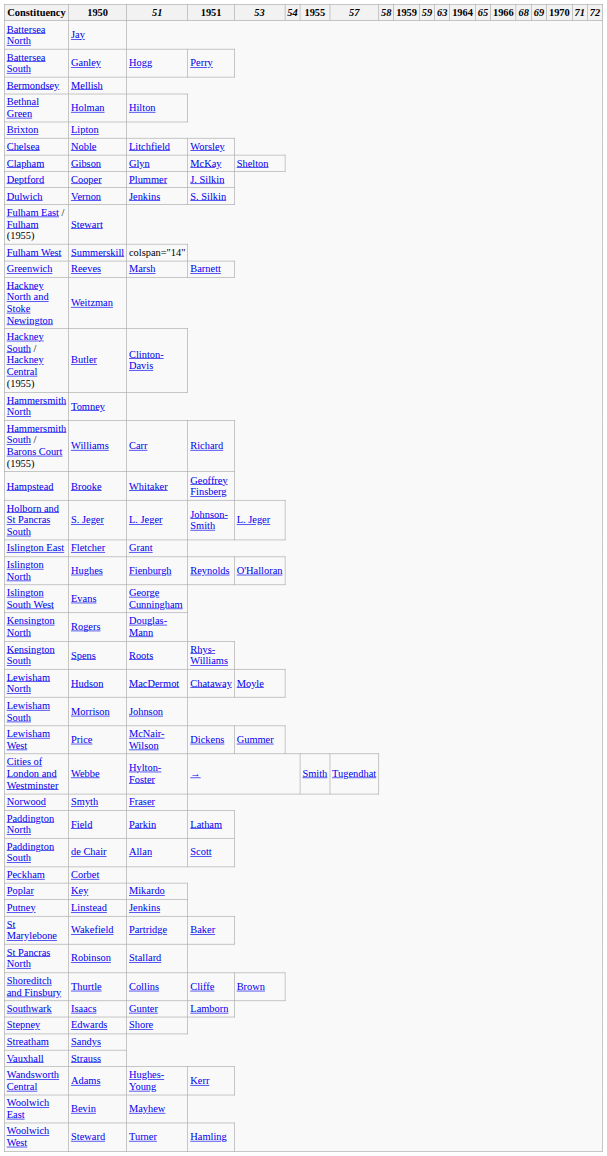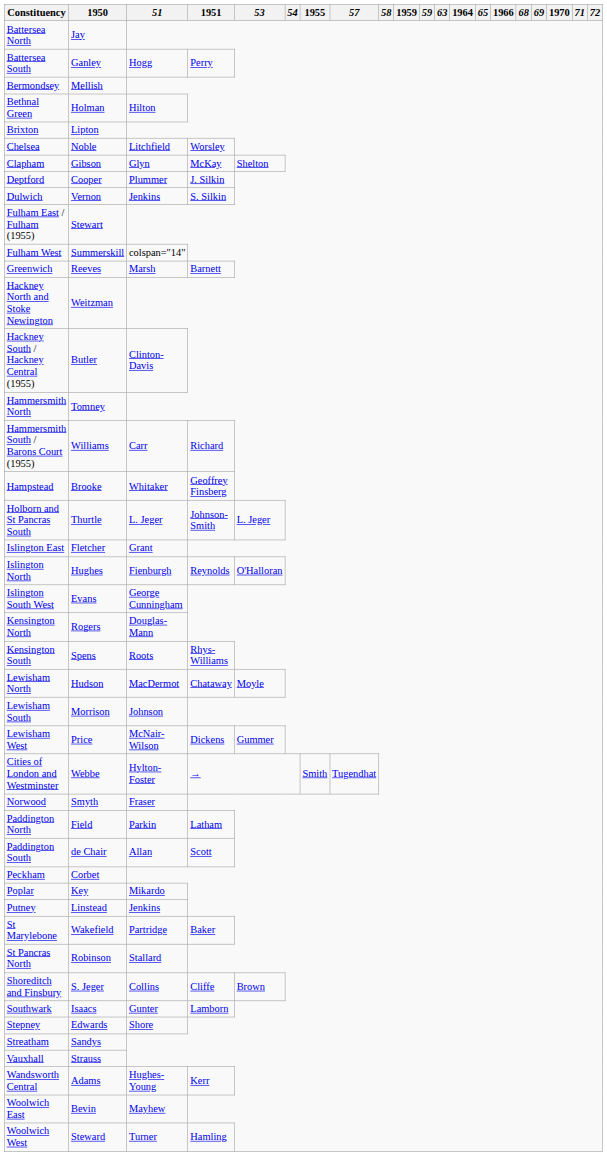Holborn and St Pancras South | 1950: S. Jeger -> Thurtle
Shoreditch and Finsbury | 1950: Thurtle -> S. Jeger
